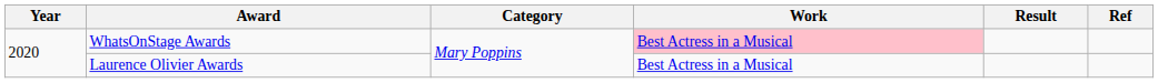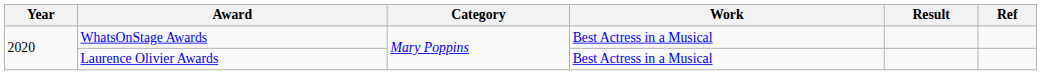WhatsOnStage Awards | Work: pink background -> no background
